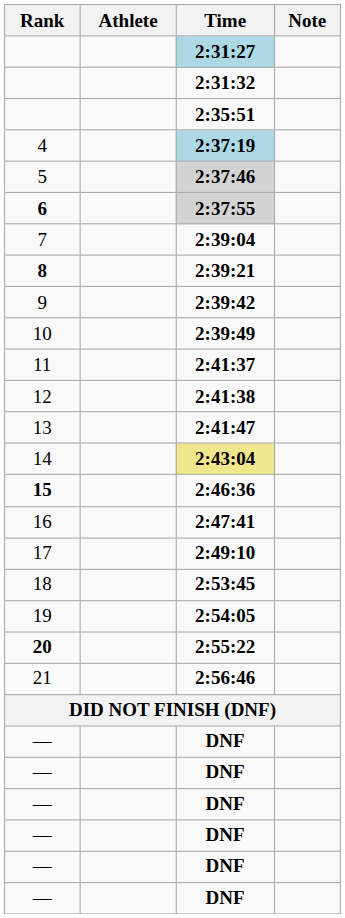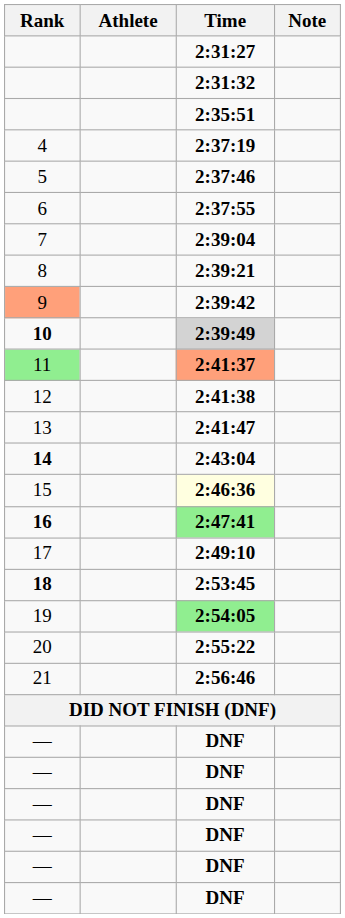2:31:27 | Time: lightblue background -> no background
2:37:19 | Time: lightblue background -> no background
2:37:46 | Time: lightgrey background -> no background
2:37:55 | Rank: bold -> normal
2:37:55 | Time: lightgrey background -> no background
2:39:21 | Rank: bold -> normal
2:39:42 | Rank: no background -> lightsalmon background
2:39:49 | Rank: normal -> bold
2:39:49 | Time: no background -> lightgrey background
2:41:37 | Rank: no background -> lightgreen background
2:41:37 | Time: no background -> lightsalmon background
2:43:04 | Rank: normal -> bold
2:43:04 | Time: khaki background -> no background
2:46:36 | Rank: bold -> normal
2:46:36 | Time: no background -> lightyellow background
2:47:41 | Rank: normal -> bold
2:47:41 | Time: no background -> lightgreen background
2:53:45 | Rank: normal -> bold
2:54:05 | Time: no background -> lightgreen background
2:55:22 | Rank: bold -> normal
